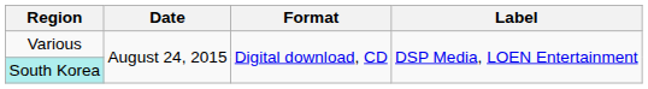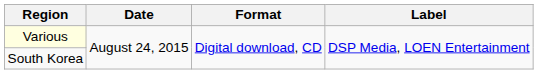Various | Region: no background -> lightyellow background
South Korea | Region: paleturquoise background -> no background
